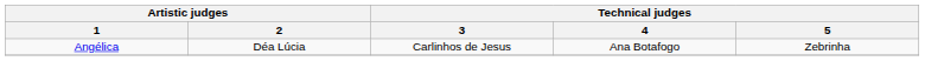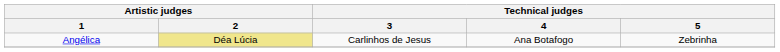Angélica | Artistic judges / 2: no background -> khaki background
